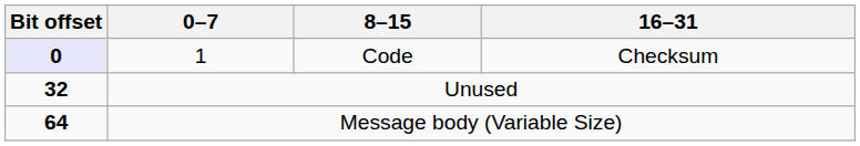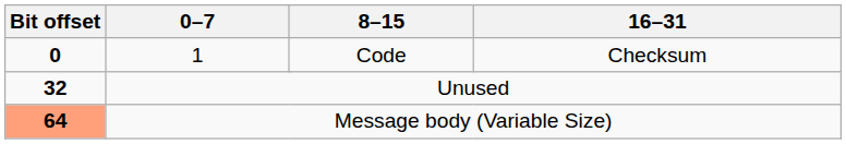1 | Bit offset: lavender background -> no background
Message body (Variable Size) | Bit offset: no background -> lightsalmon background
